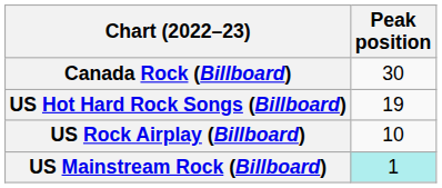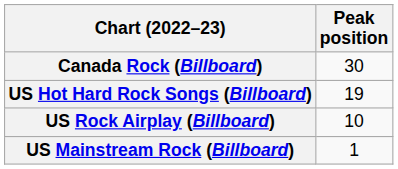US Mainstream Rock (Billboard) | Peak position: paleturquoise background -> no background
